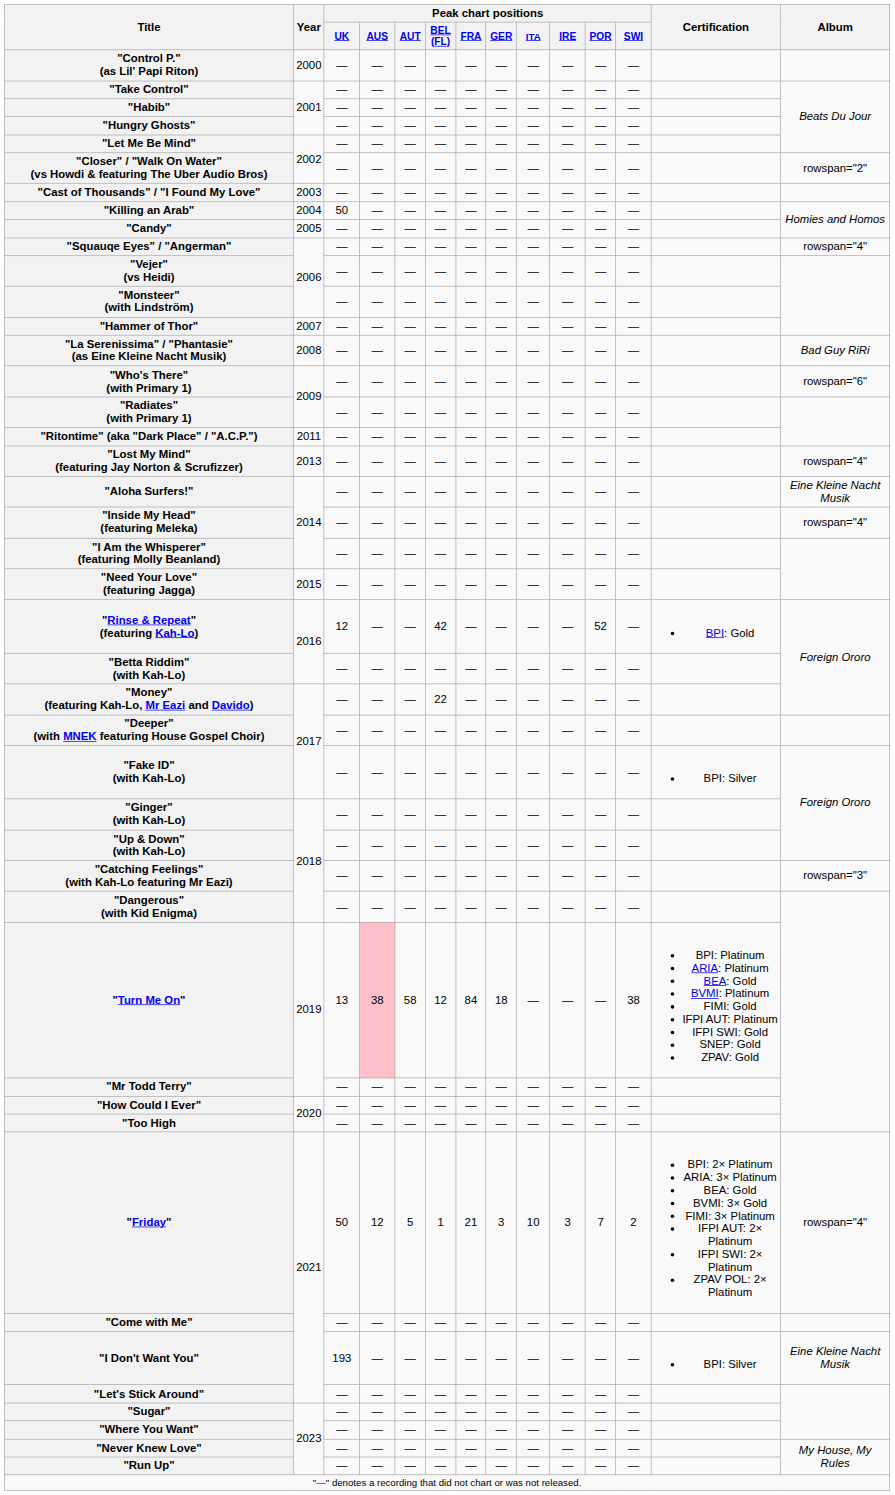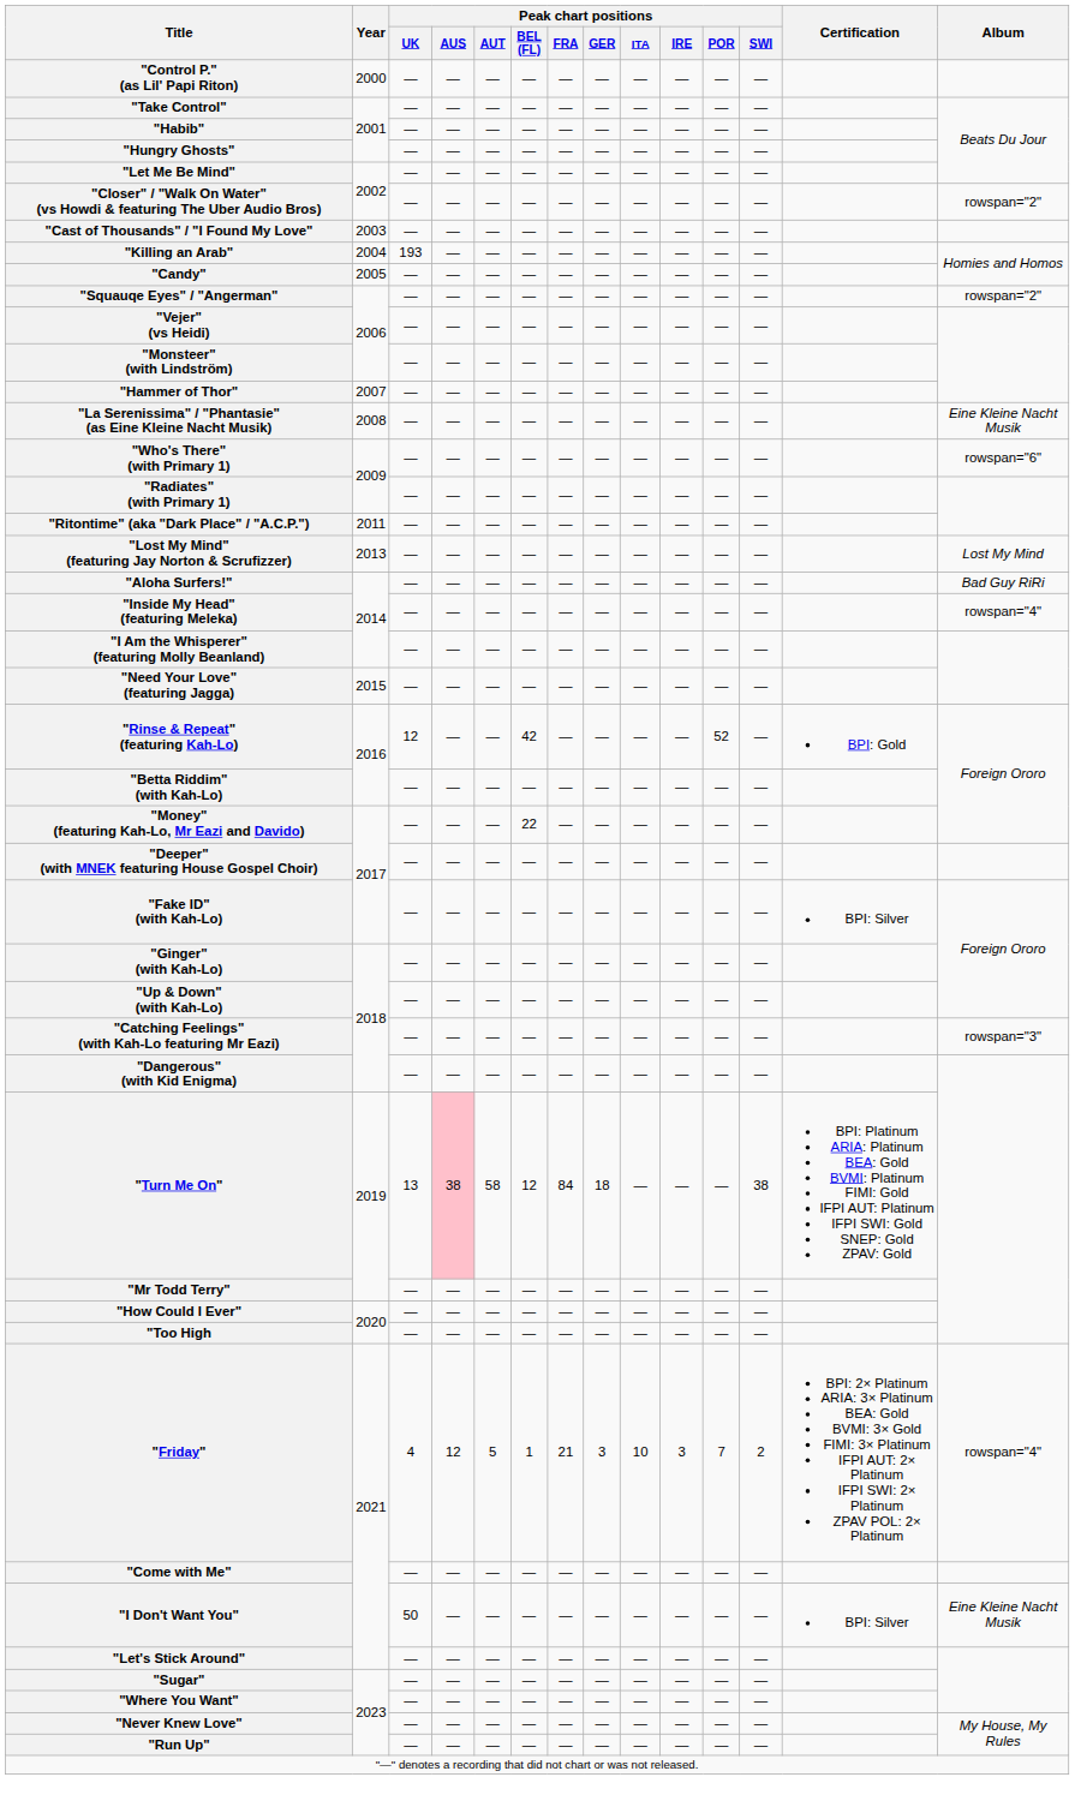"Killing an Arab" | Peak chart positions / UK: 50 -> 193
"Squauqe Eyes" / "Angerman" | Album: rowspan="4" -> rowspan="2"
"La Serenissima" / "Phantasie" (as Eine Kleine Nacht Musik) | Album: Bad Guy RiRi -> Eine Kleine Nacht Musik
"Lost My Mind" (featuring Jay Norton & Scrufizzer) | Album: rowspan="4" -> Lost My Mind
"Aloha Surfers!" | Album: Eine Kleine Nacht Musik -> Bad Guy RiRi
"Friday" | Peak chart positions / UK: 50 -> 4
"I Don't Want You" | Peak chart positions / UK: 193 -> 50
